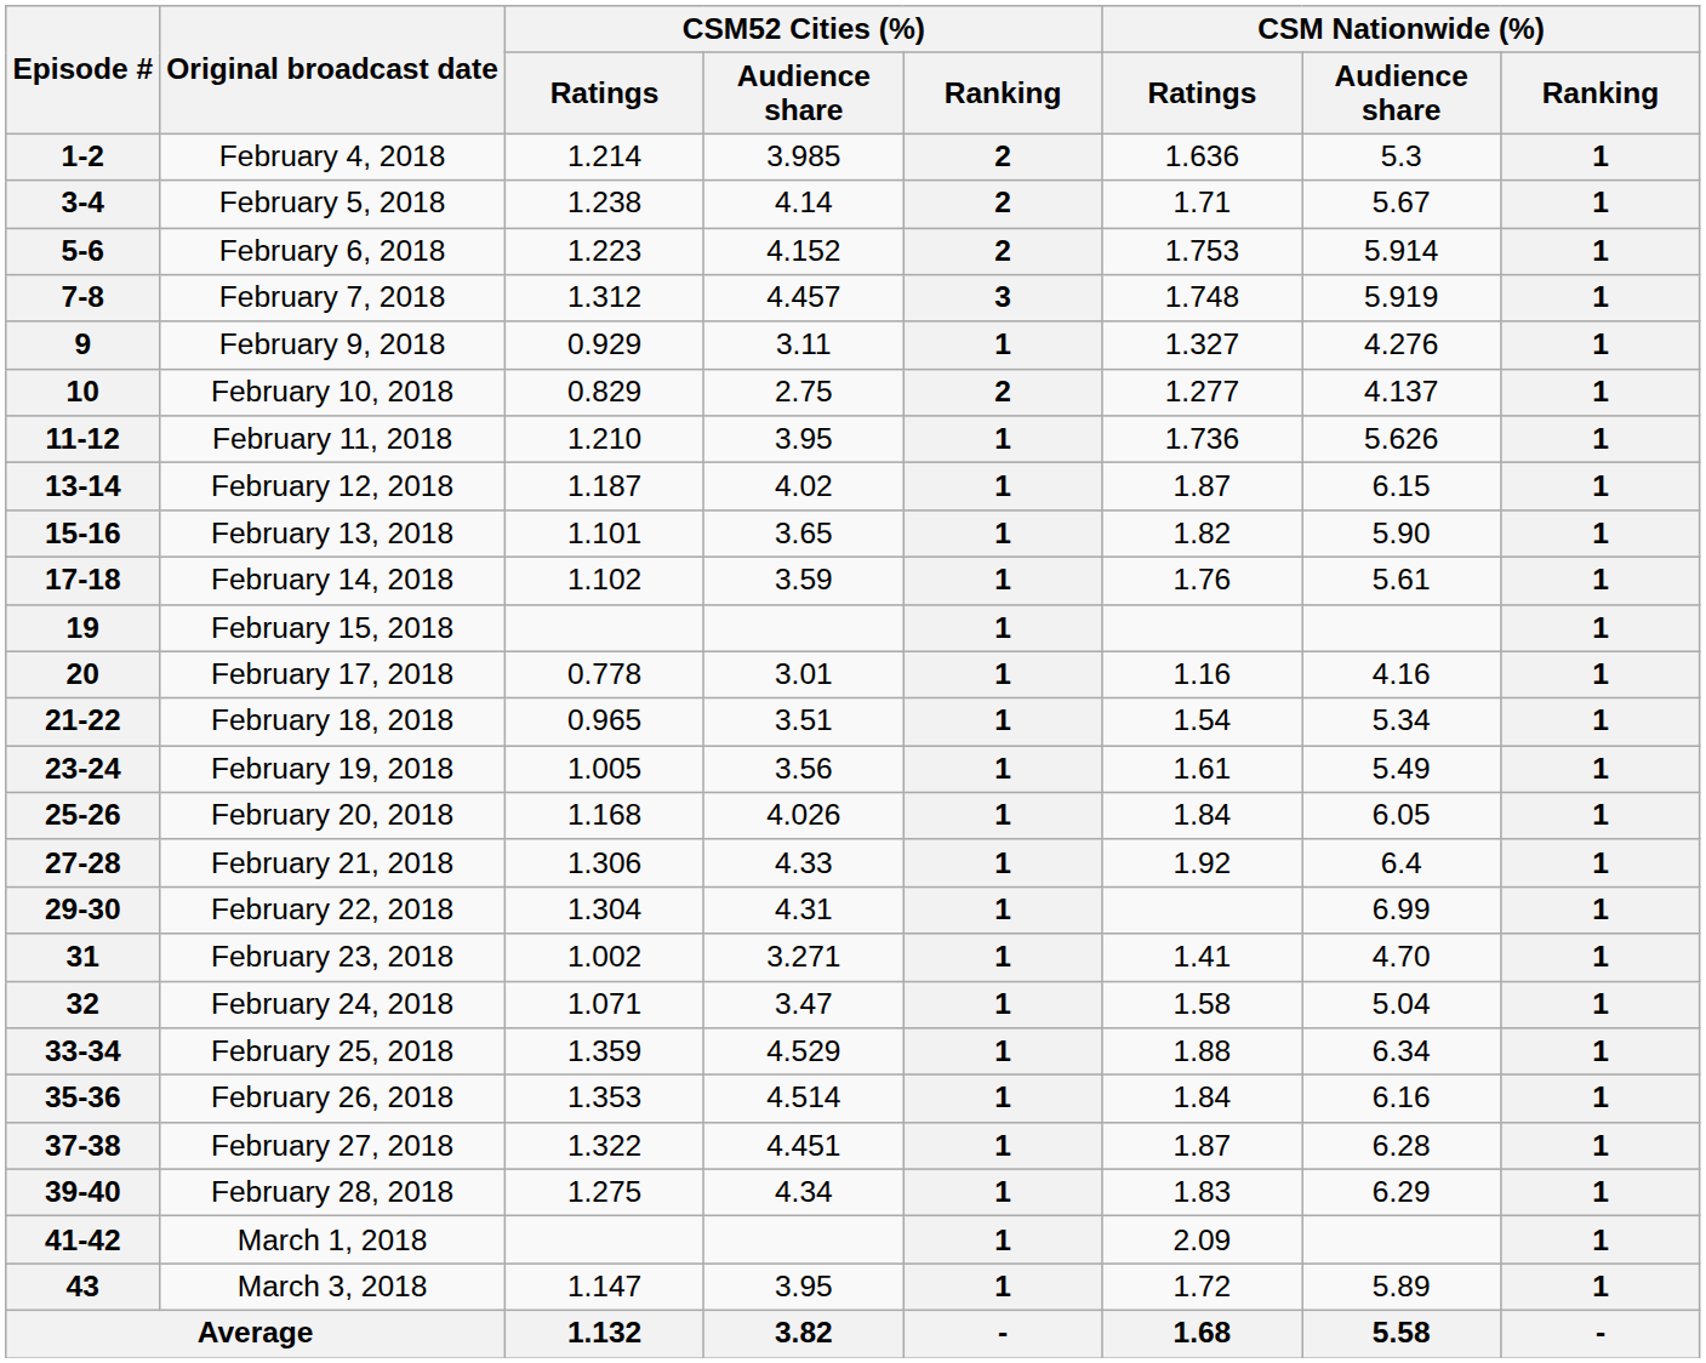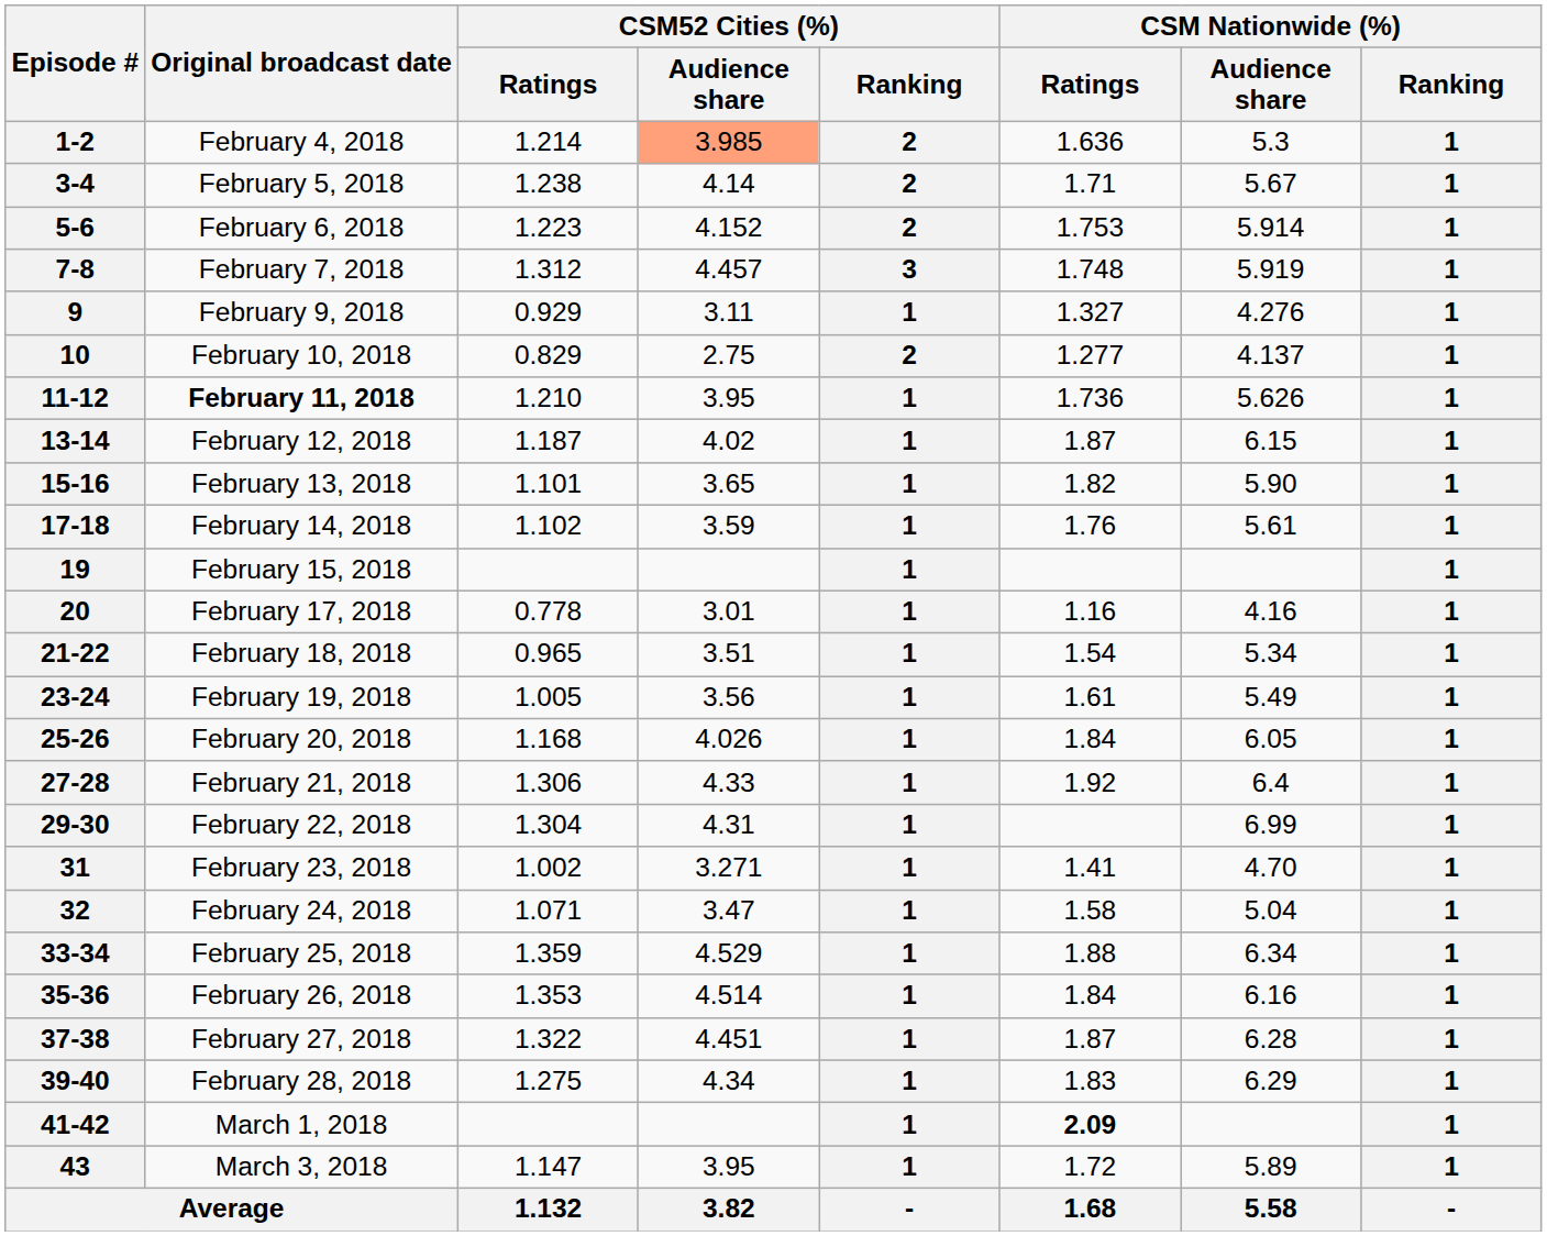1-2 | CSM52 Cities (%) / Audience share: no background -> lightsalmon background
11-12 | Original broadcast date: normal -> bold
41-42 | CSM Nationwide (%) / Ratings: normal -> bold
